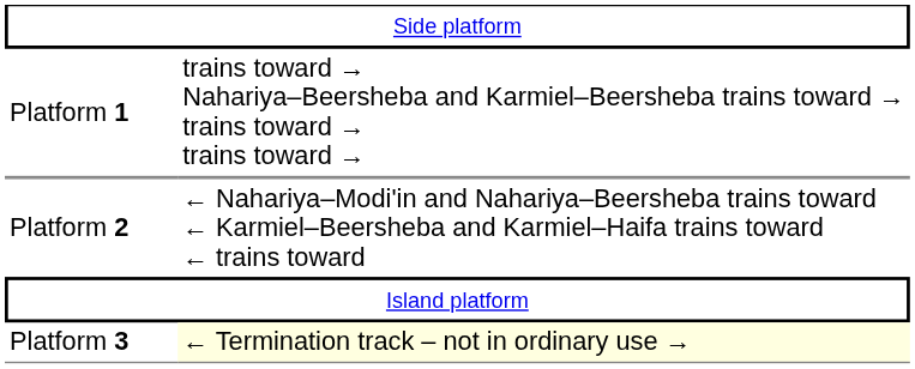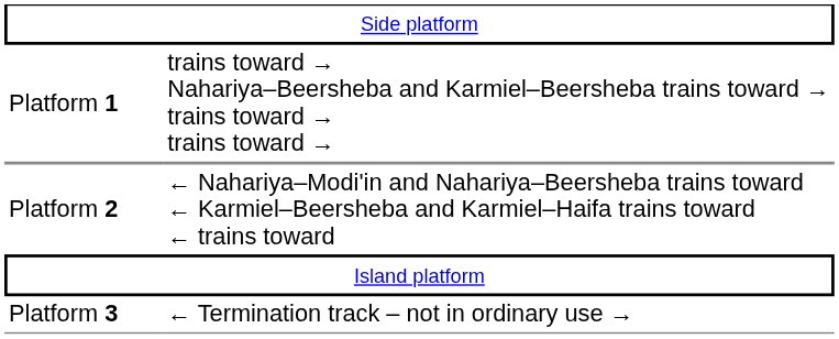Platform 3 | column 2: lightyellow background -> no background
